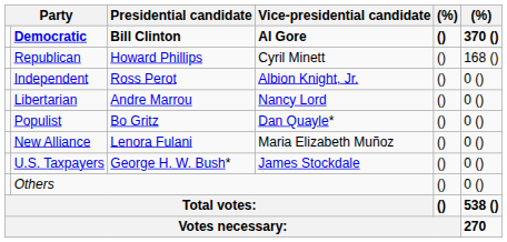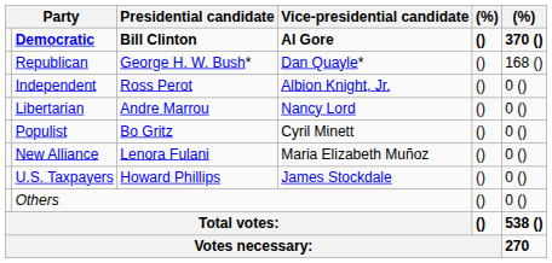Republican | Presidential candidate: Howard Phillips -> George H. W. Bush*
Republican | Vice-presidential candidate: Cyril Minett -> Dan Quayle*
Populist | Vice-presidential candidate: Dan Quayle* -> Cyril Minett
U.S. Taxpayers | Presidential candidate: George H. W. Bush* -> Howard Phillips
